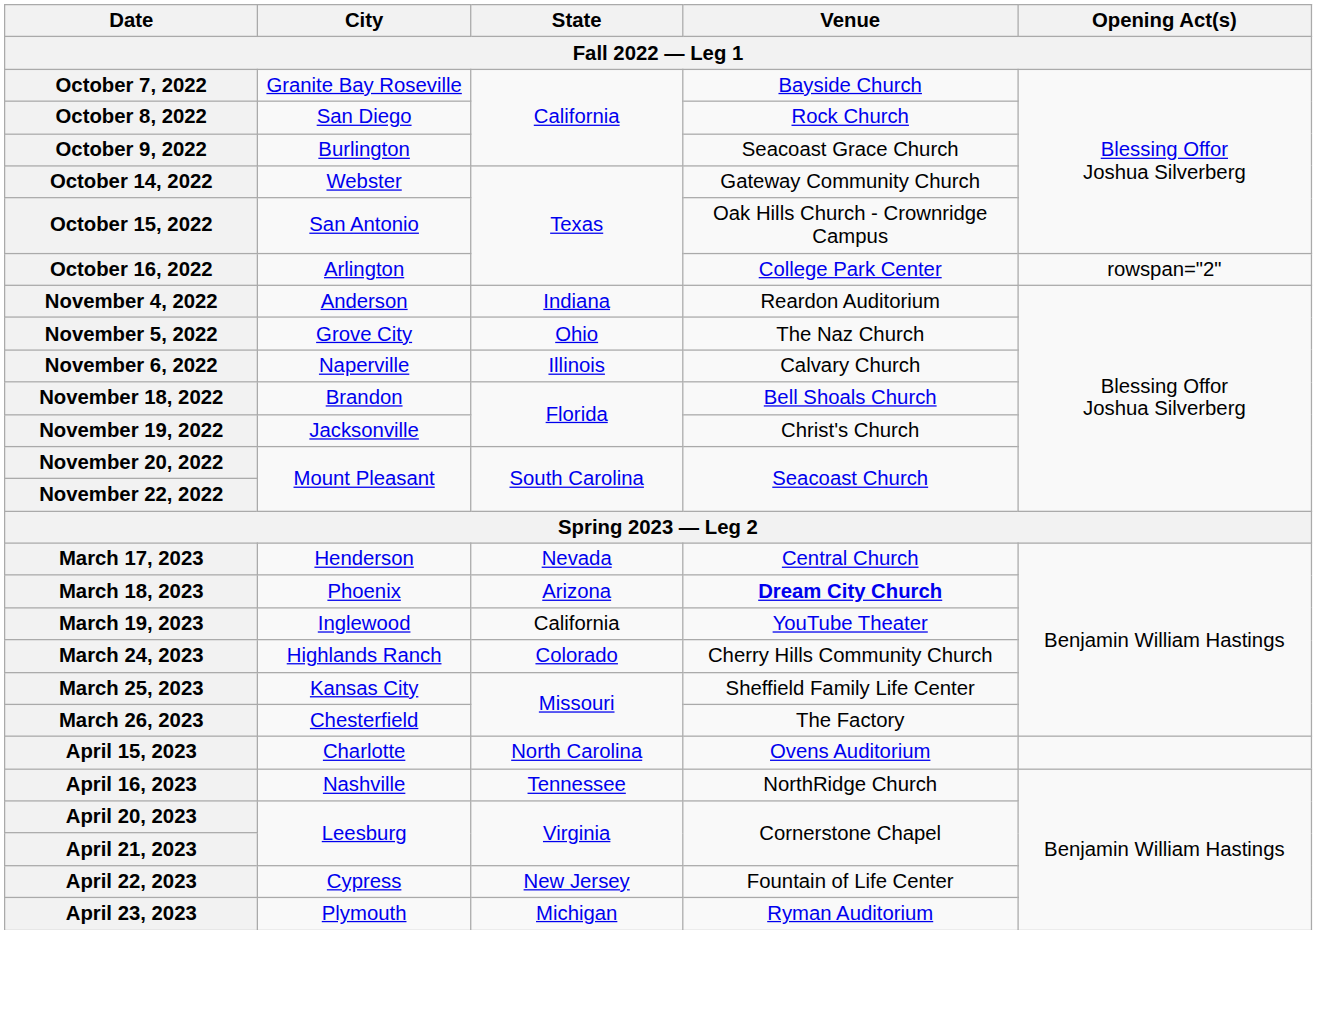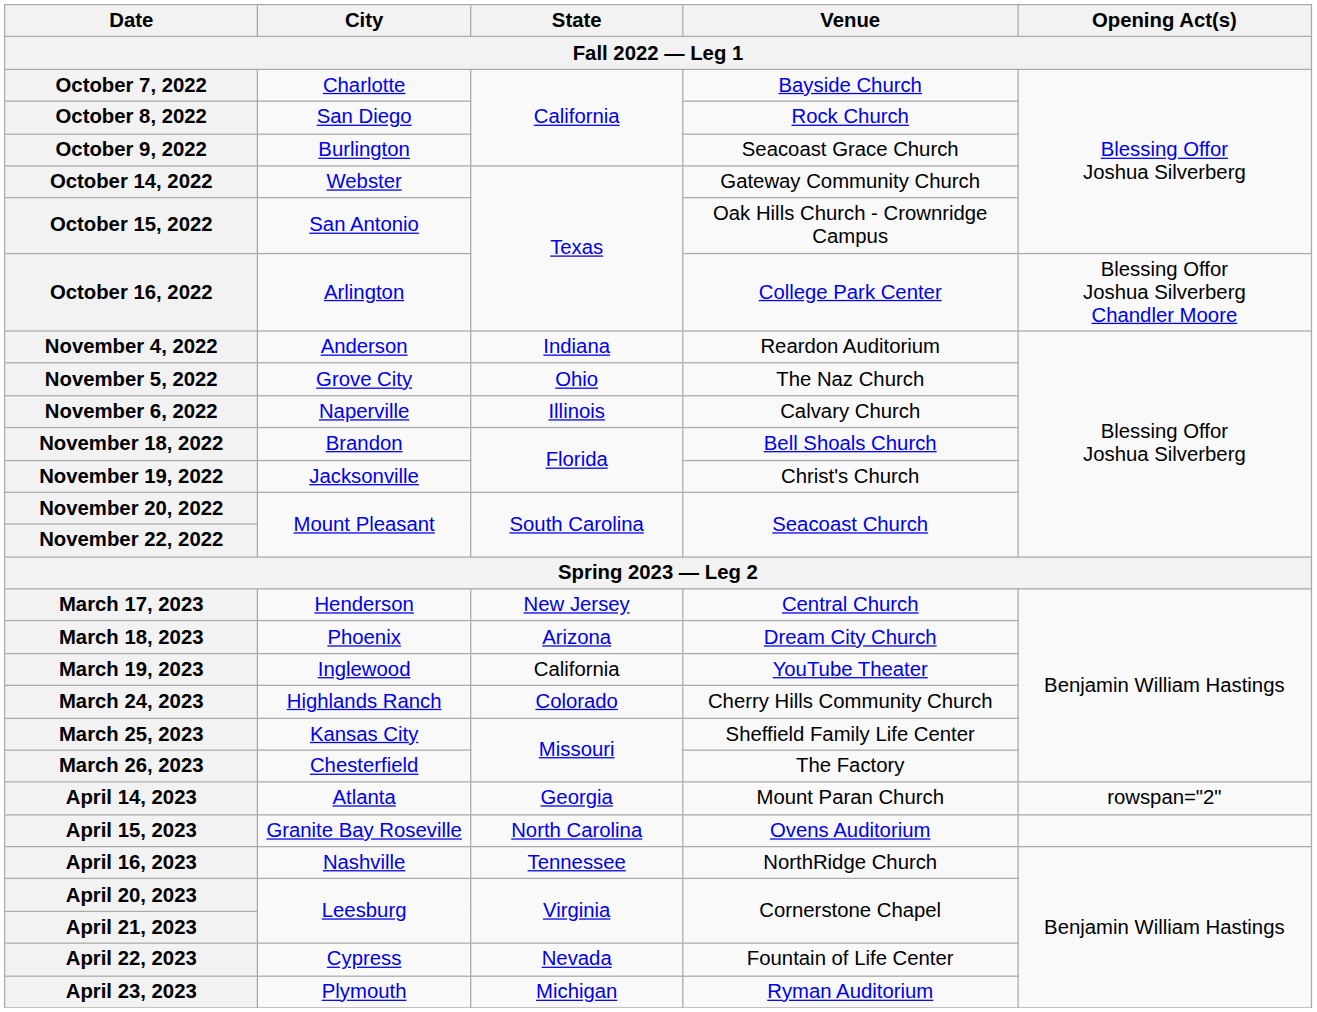October 7, 2022 | City: Granite Bay Roseville -> Charlotte
October 16, 2022 | Opening Act(s): rowspan="2" -> Blessing Offor Joshua Silverberg Chandler Moore
March 17, 2023 | State: Nevada -> New Jersey
March 18, 2023 | Venue: bold -> normal
+ row: April 14, 2023 | Atlanta | Georgia | Mount Paran Church | rowspan="2"
April 15, 2023 | City: Charlotte -> Granite Bay Roseville
April 22, 2023 | State: New Jersey -> Nevada
